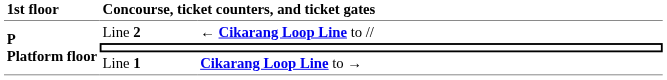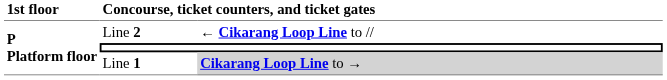Line 1 | column 3: no background -> lightgrey background
